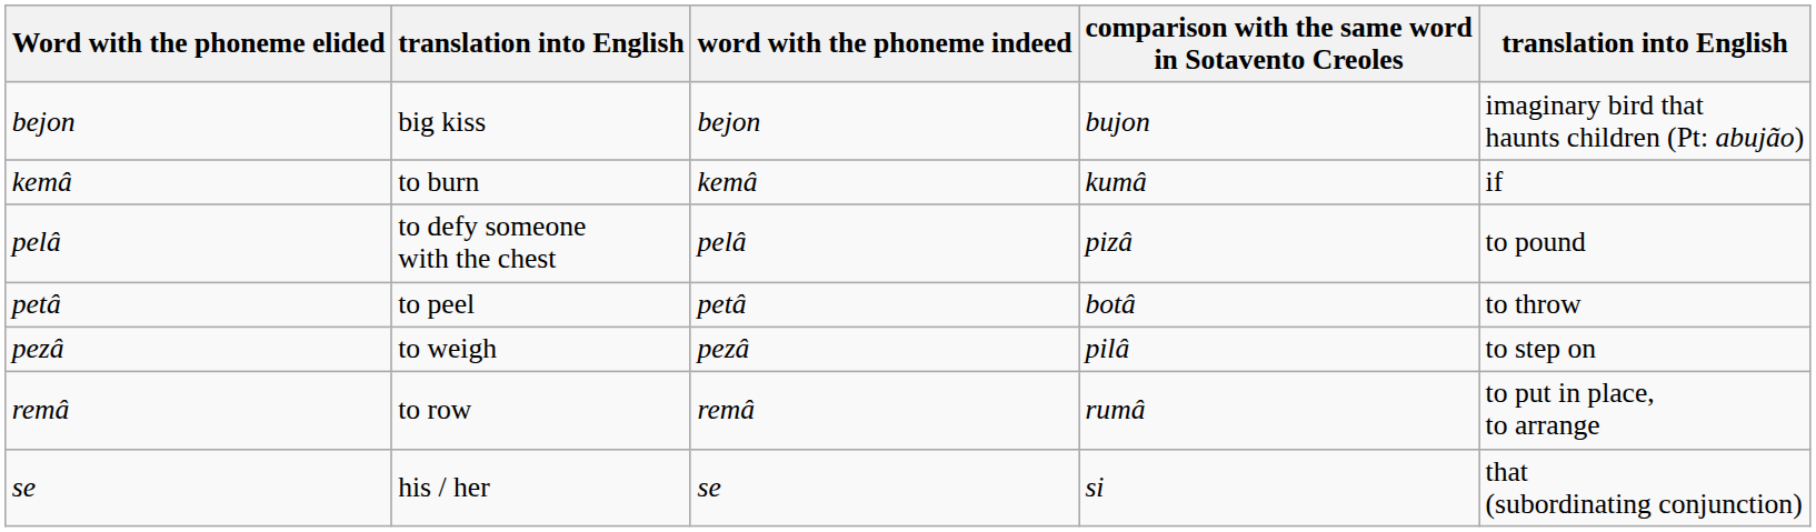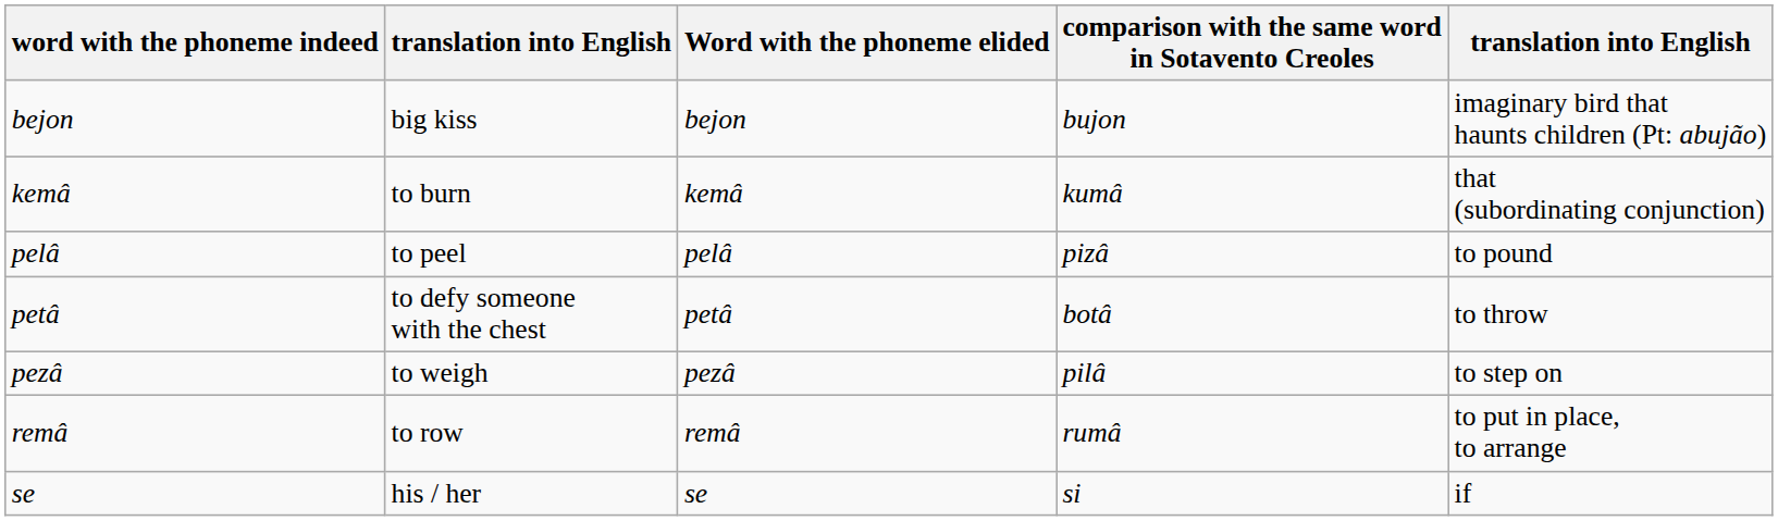columns swapped: word with the phoneme indeed <-> Word with the phoneme elided
row 3 | column 5: if -> that (subordinating conjunction)
row 4 | column 2: to defy someone with the chest -> to peel
row 5 | column 2: to peel -> to defy someone with the chest
row 8 | column 5: that (subordinating conjunction) -> if
